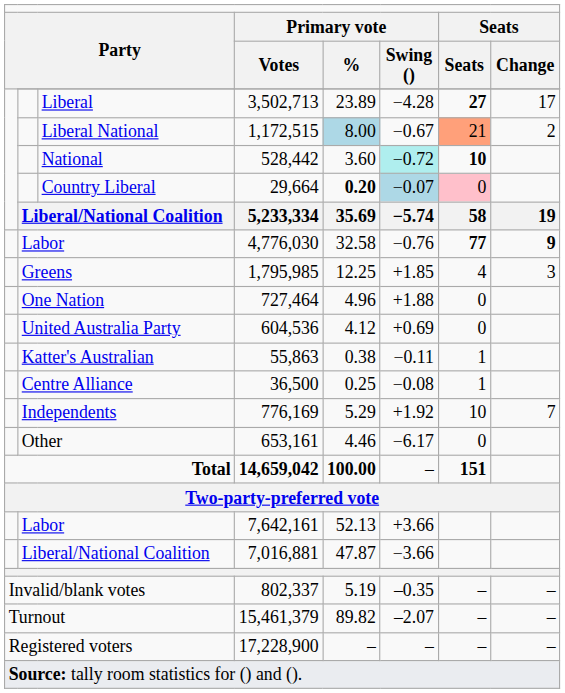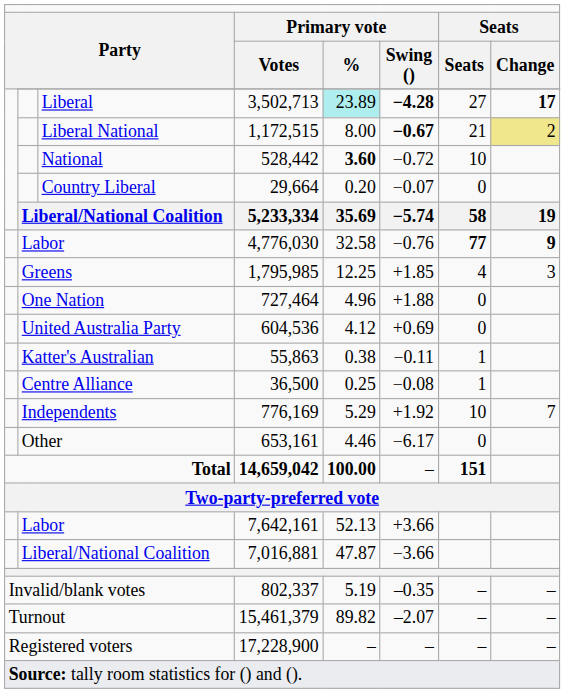Liberal | column 5: no background -> paleturquoise background
Liberal | column 6: normal -> bold
Liberal | column 7: bold -> normal
Liberal | column 8: normal -> bold
Liberal National | column 5: lightblue background -> no background
Liberal National | column 6: normal -> bold
Liberal National | column 7: lightsalmon background -> no background
Liberal National | column 8: no background -> khaki background
National | column 5: normal -> bold
National | column 6: paleturquoise background -> no background
National | column 7: bold -> normal
Country Liberal | column 5: bold -> normal
Country Liberal | column 6: lightblue background -> no background
Country Liberal | column 7: pink background -> no background
